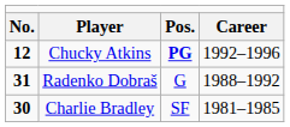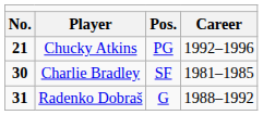Chucky Atkins | column 1: 12 -> 21
Chucky Atkins | column 3: bold -> normal
rows swapped: Charlie Bradley <-> Radenko Dobraš
